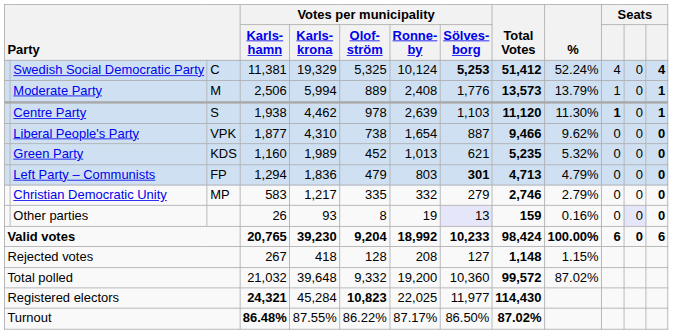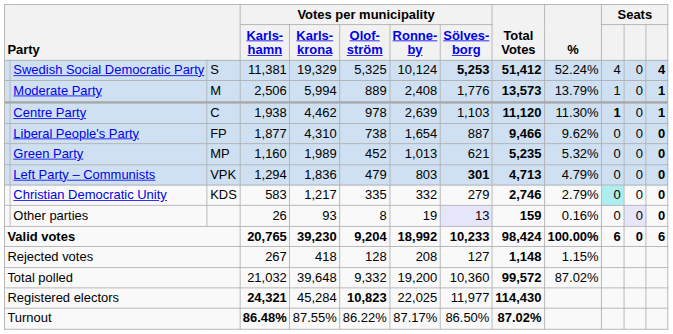Swedish Social Democratic Party | column 3: C -> S
Centre Party | column 3: S -> C
Liberal People's Party | column 3: VPK -> FP
Green Party | column 3: KDS -> MP
Left Party – Communists | column 3: FP -> VPK
Christian Democratic Unity | column 3: MP -> KDS
Christian Democratic Unity | column 11: no background -> paleturquoise background
